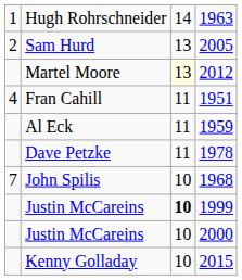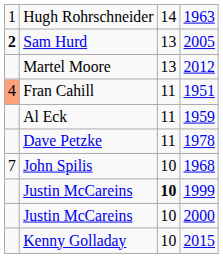Sam Hurd | column 1: normal -> bold
Martel Moore | column 3: lightyellow background -> no background
Fran Cahill | column 1: no background -> lightsalmon background
